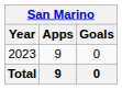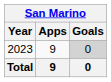2023 | Goals: no background -> lightgrey background
